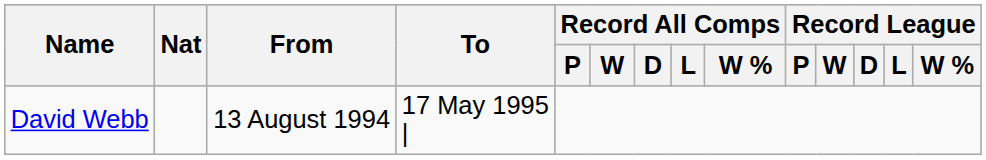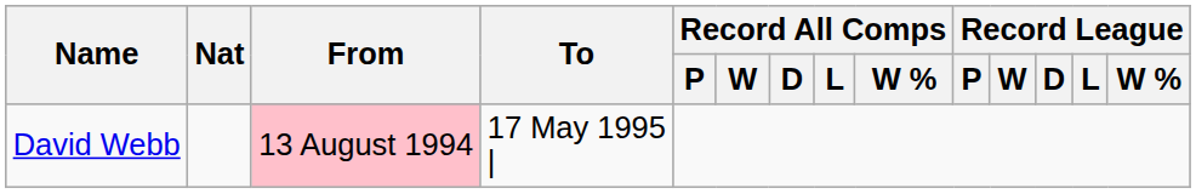David Webb | From: no background -> pink background
